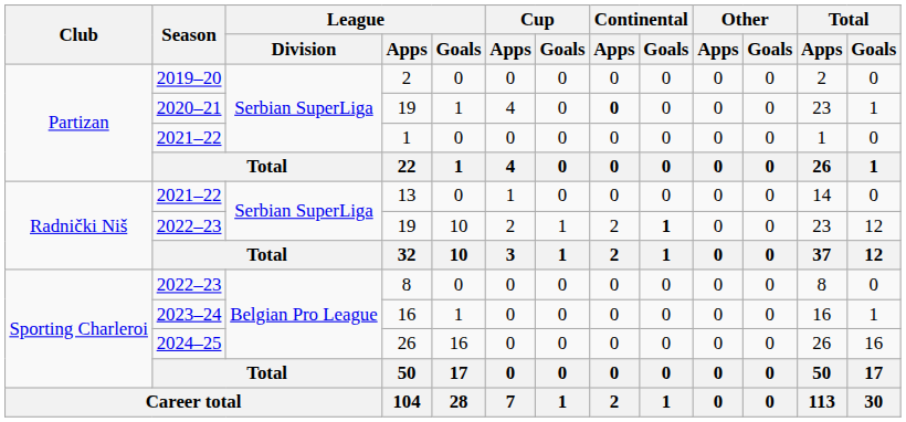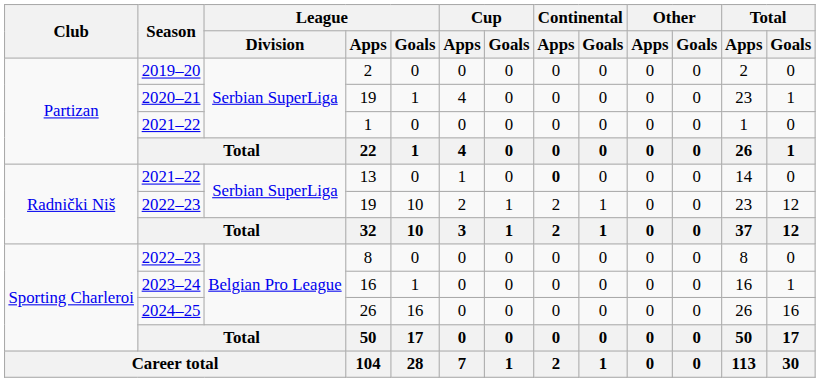2020–21 / 19 | Continental / Apps: bold -> normal
13 | Continental / Apps: normal -> bold
2022–23 / 19 | Continental / Goals: bold -> normal
